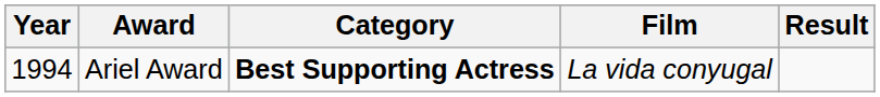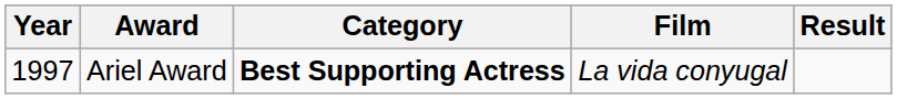Ariel Award | Year: 1994 -> 1997
